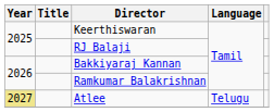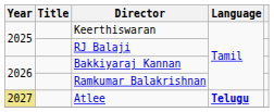Atlee | Language: normal -> bold
